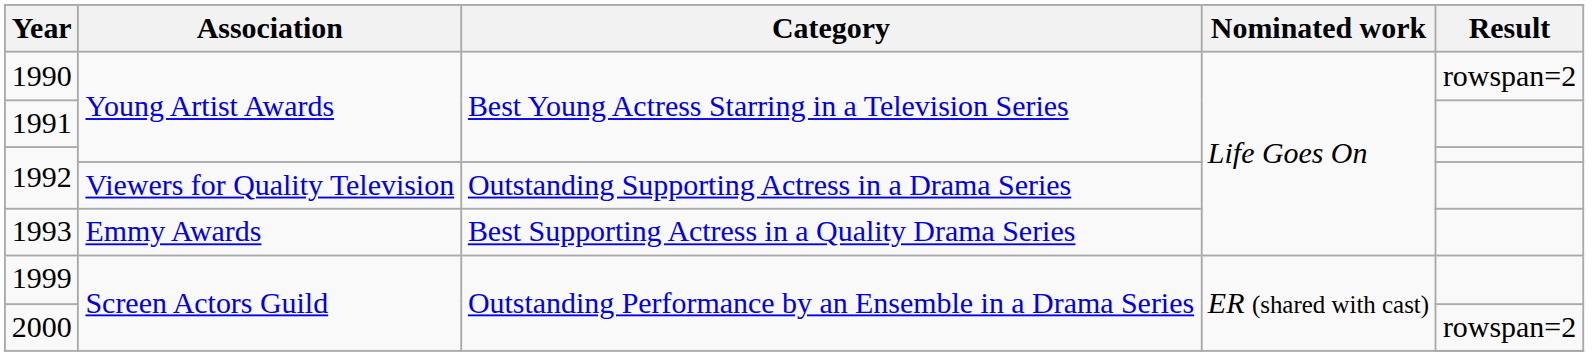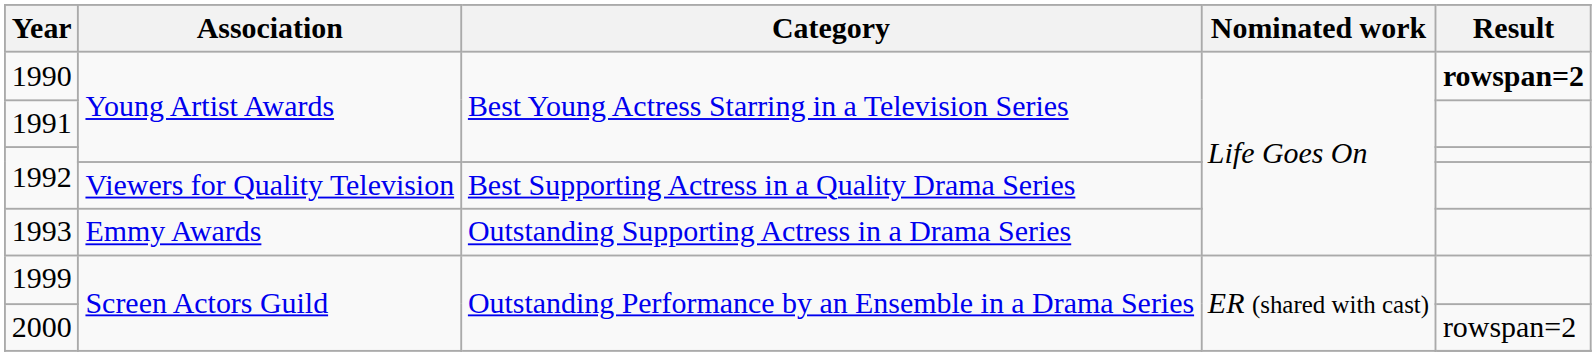1990 | Result: normal -> bold
1992 / Viewers for Quality Television | Category: Outstanding Supporting Actress in a Drama Series -> Best Supporting Actress in a Quality Drama Series
1993 | Category: Best Supporting Actress in a Quality Drama Series -> Outstanding Supporting Actress in a Drama Series
